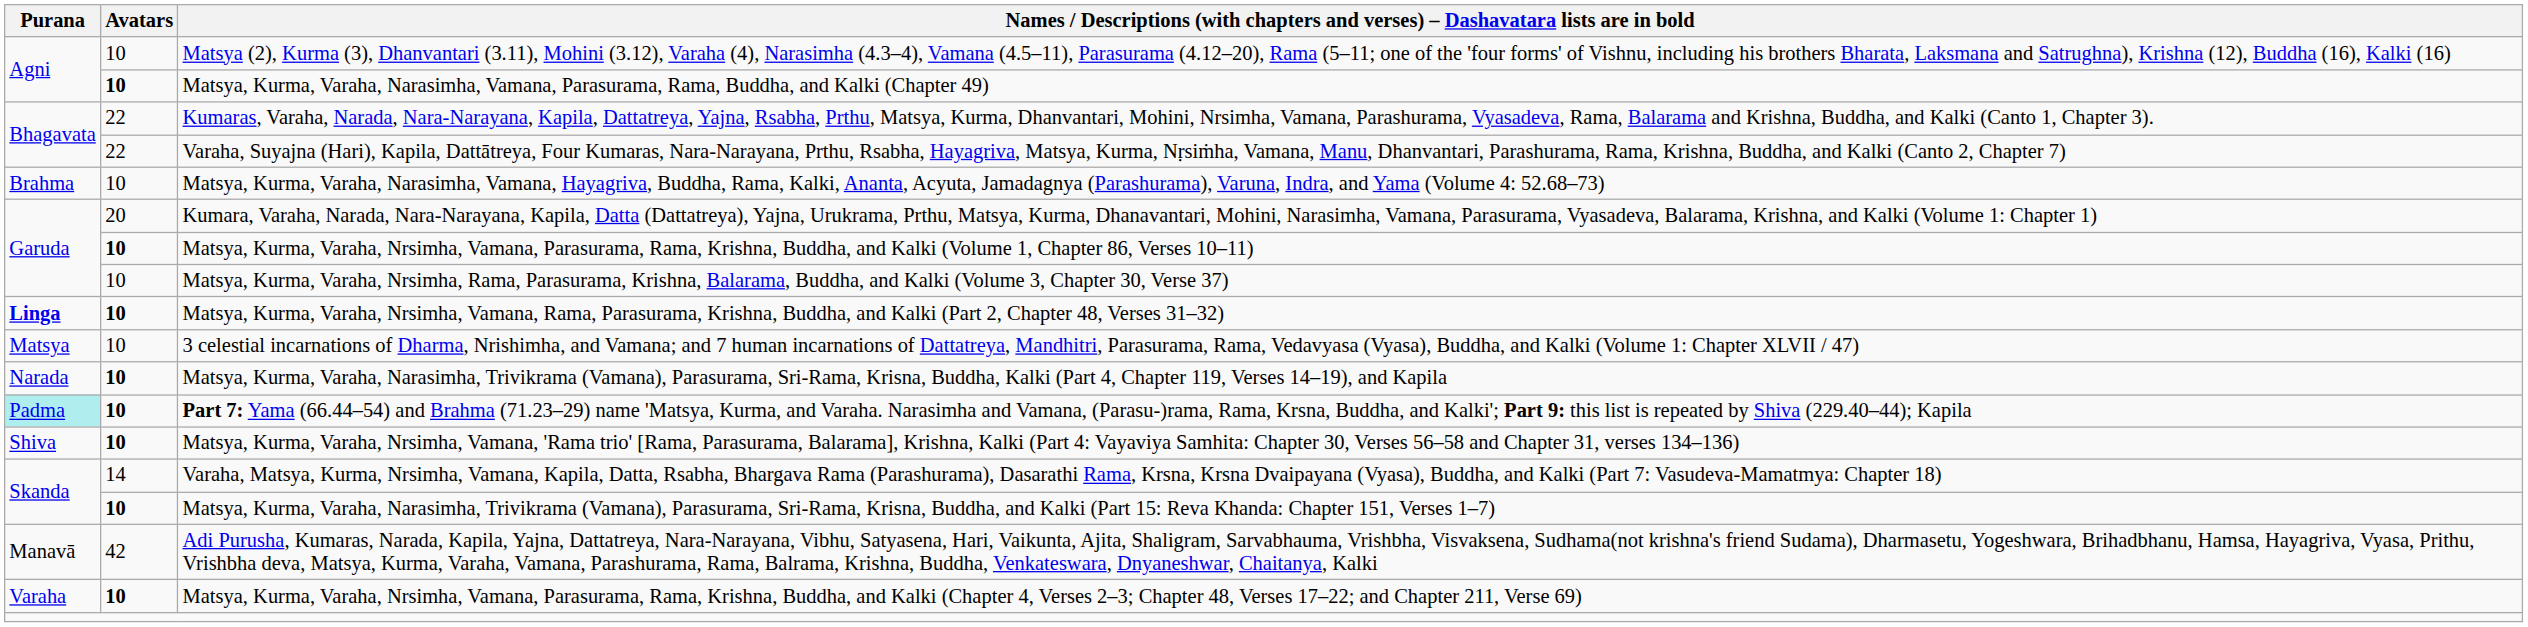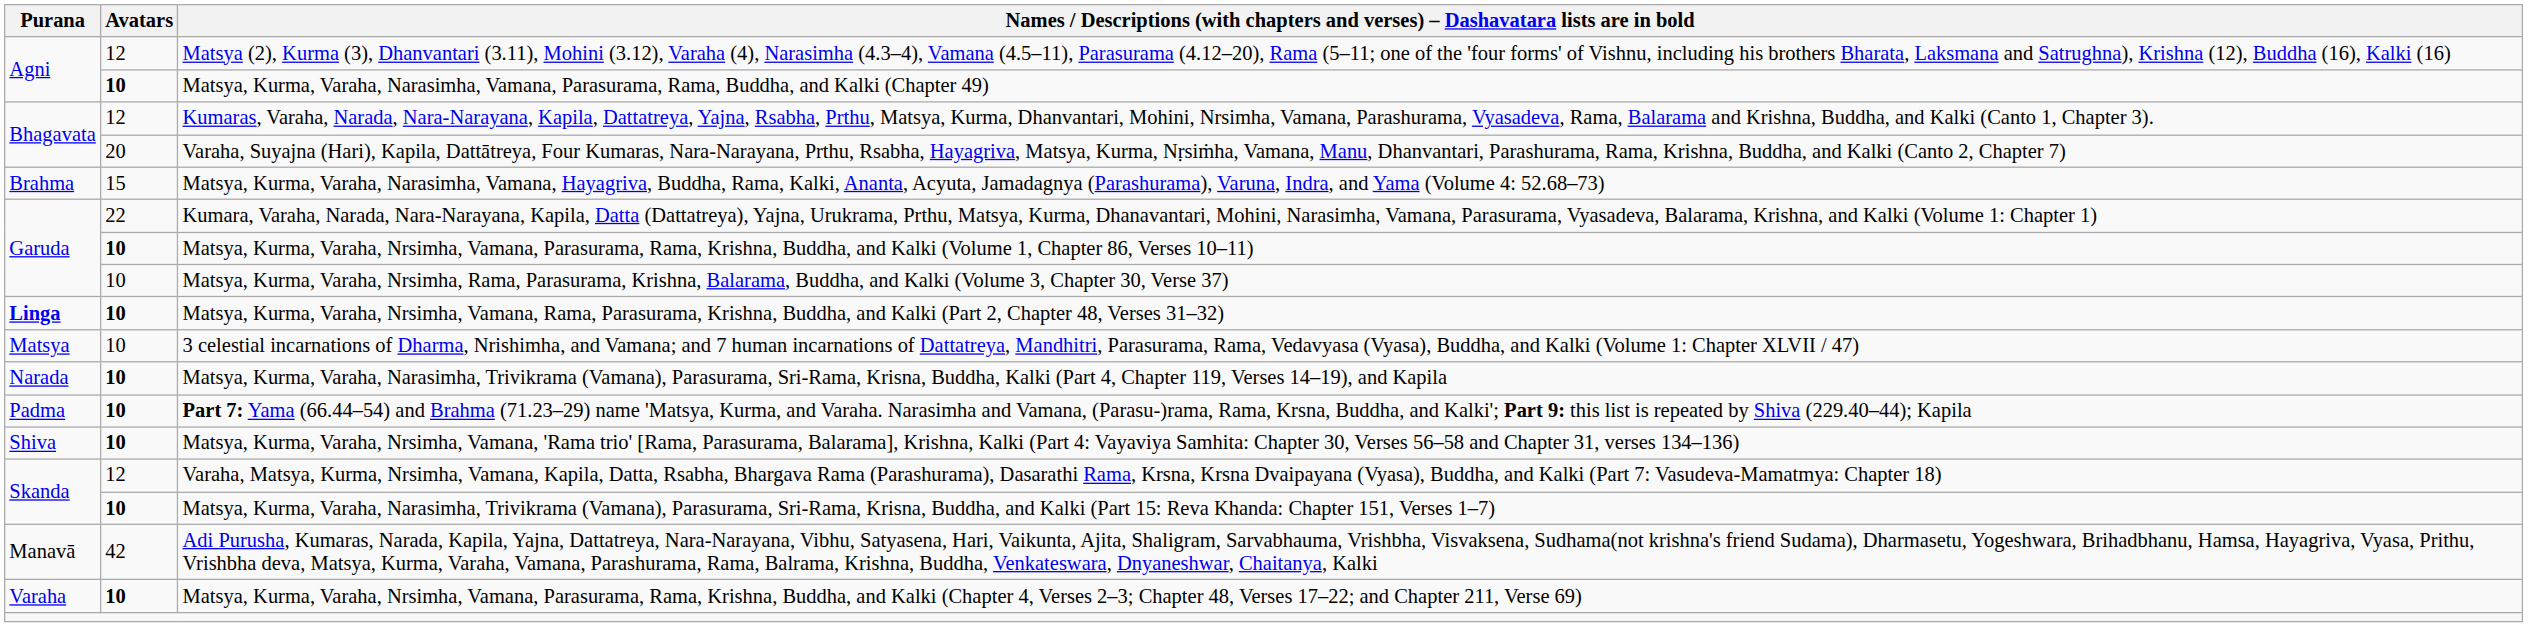row 2 | Avatars: 10 -> 12
row 4 | Avatars: 22 -> 12
row 5 | Avatars: 22 -> 20
row 6 | Avatars: 10 -> 15
row 7 | Avatars: 20 -> 22
row 13 | Purana: paleturquoise background -> no background
row 15 | Avatars: 14 -> 12
